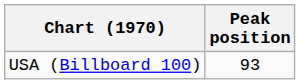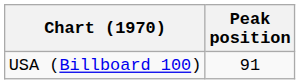USA (Billboard 100) | Peak position: 93 -> 91
